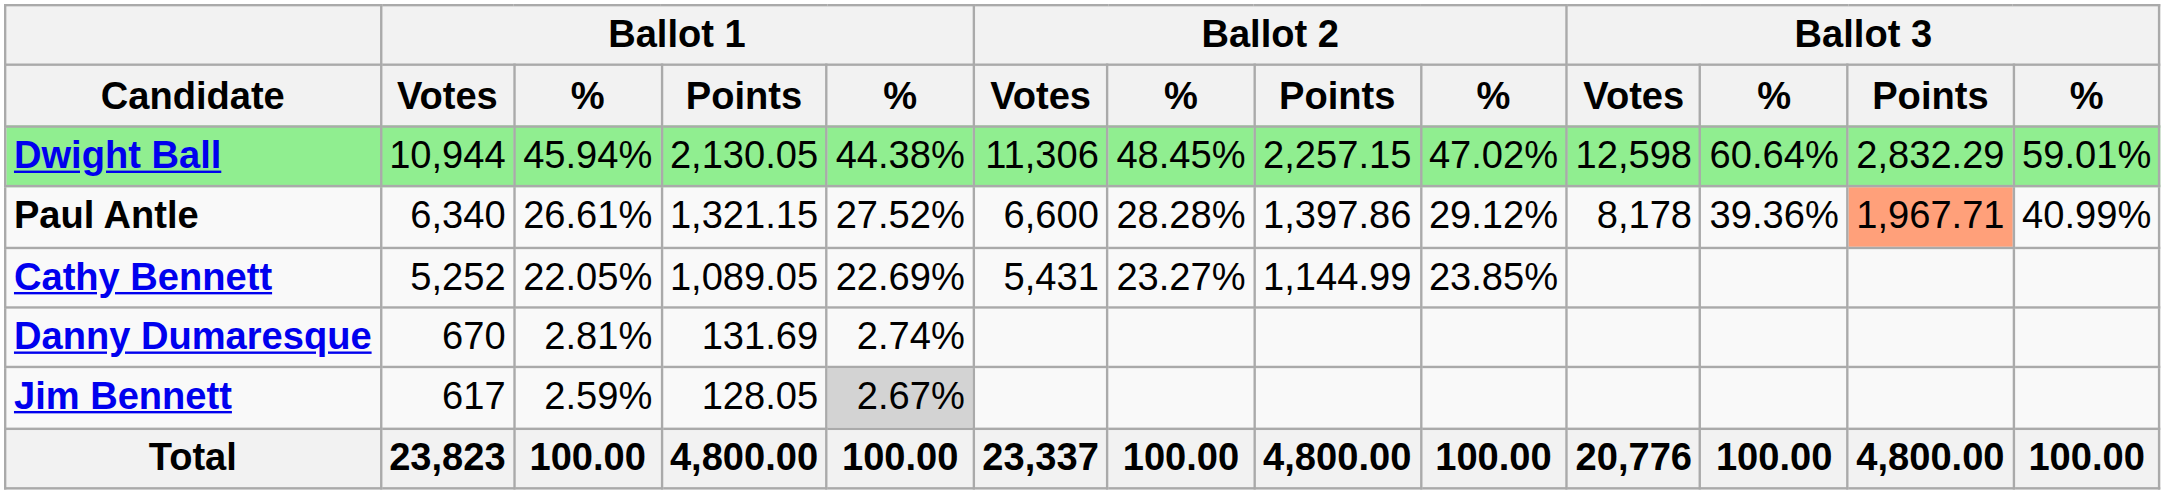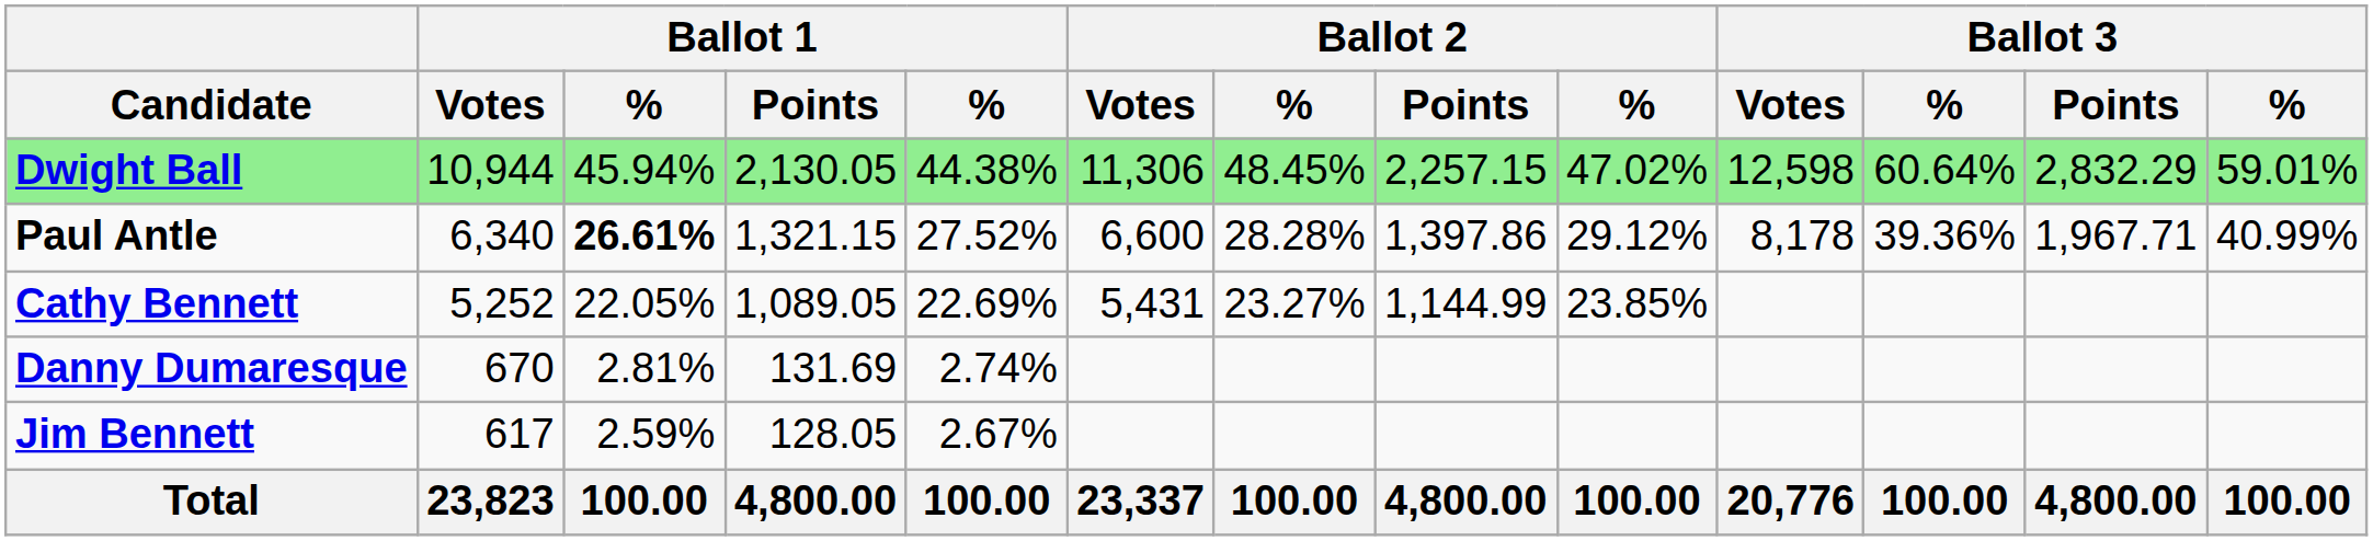Paul Antle | column 3: normal -> bold
Paul Antle | Ballot 3 / Points: lightsalmon background -> no background
Jim Bennett | column 5: lightgrey background -> no background
